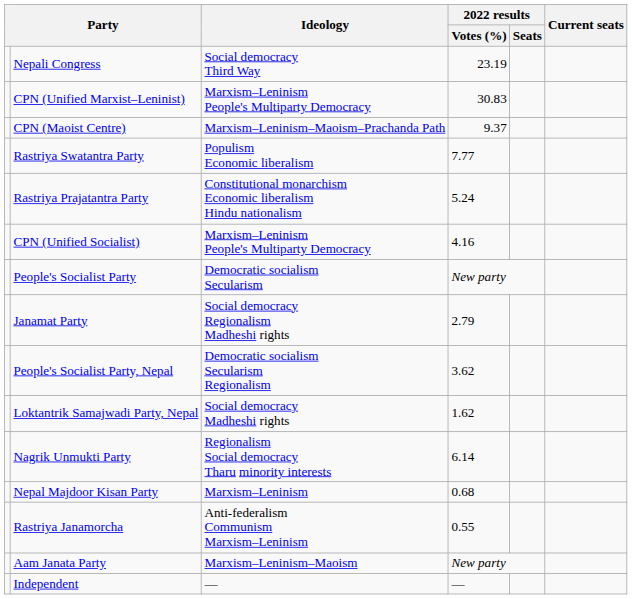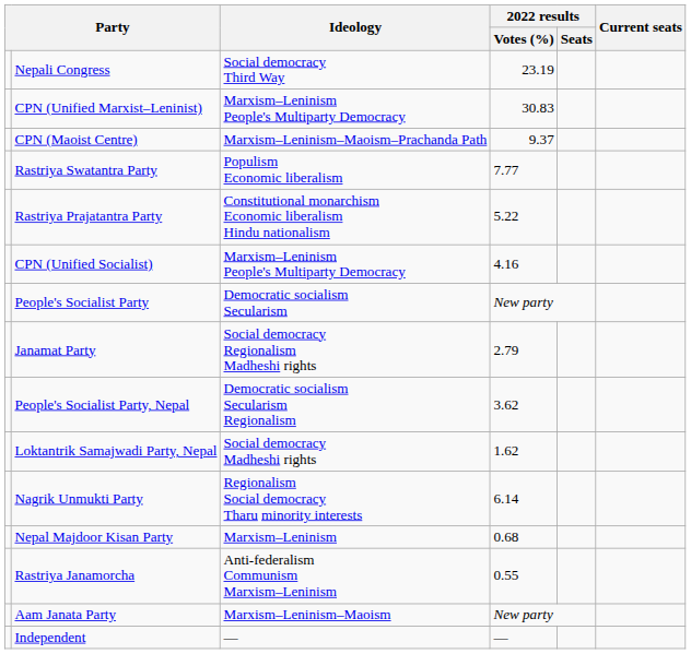Rastriya Prajatantra Party | 2022 results / Votes (%): 5.24 -> 5.22
